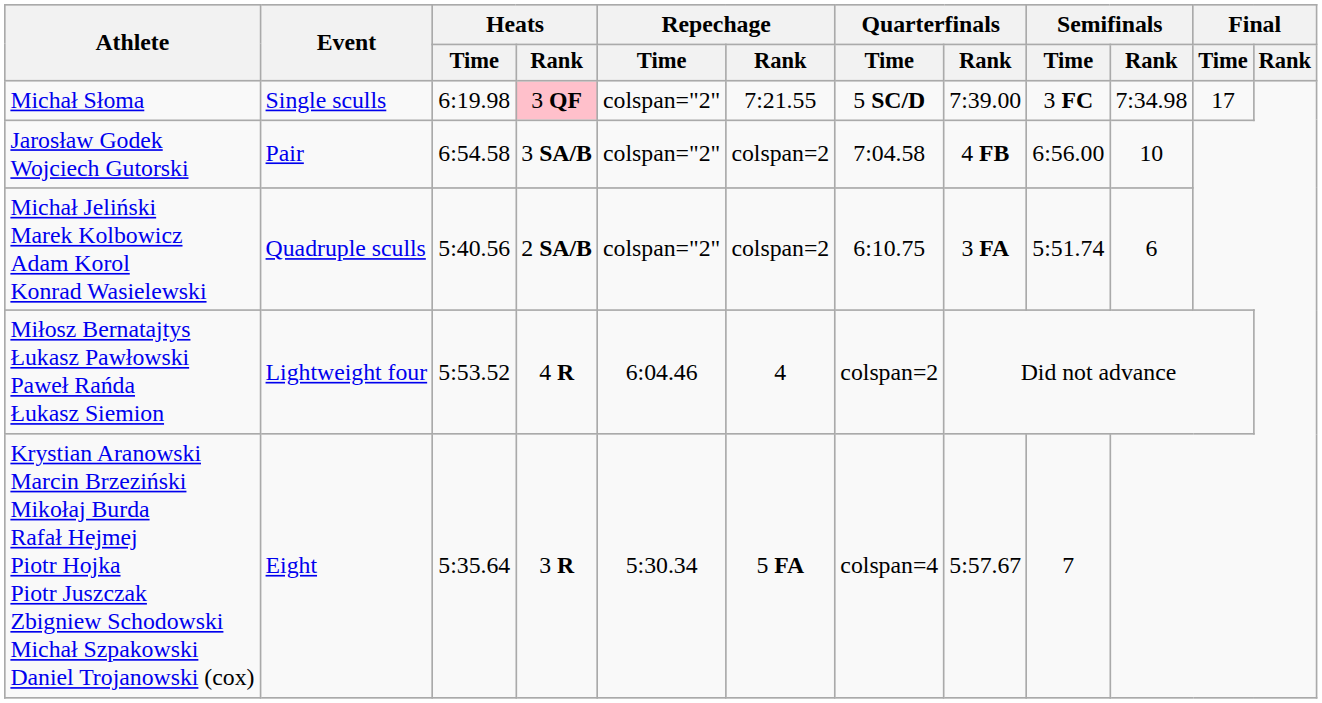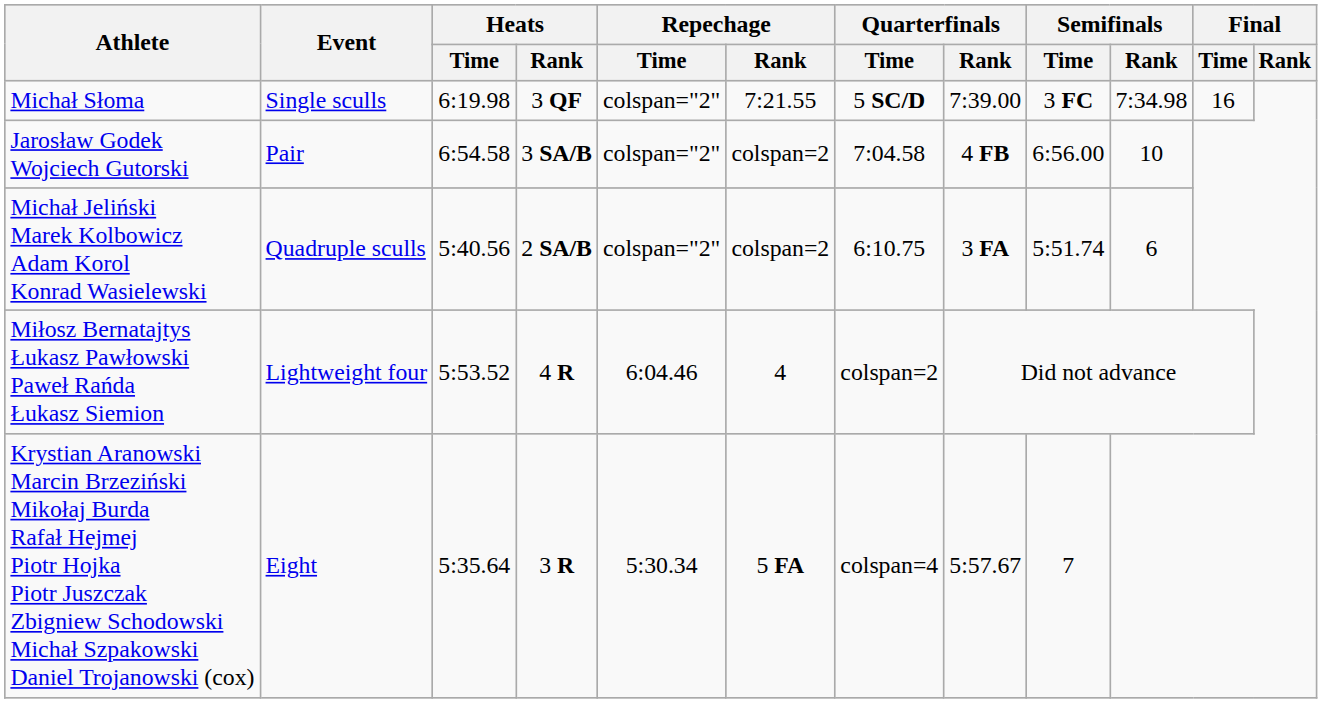Michał Słoma | Heats / Rank: pink background -> no background
Michał Słoma | Final / Time: 17 -> 16
